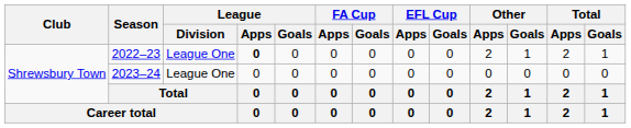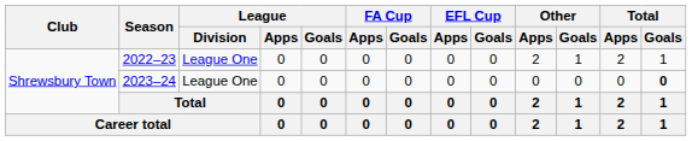2022–23 | League / Apps: bold -> normal
2023–24 | Total / Goals: normal -> bold
